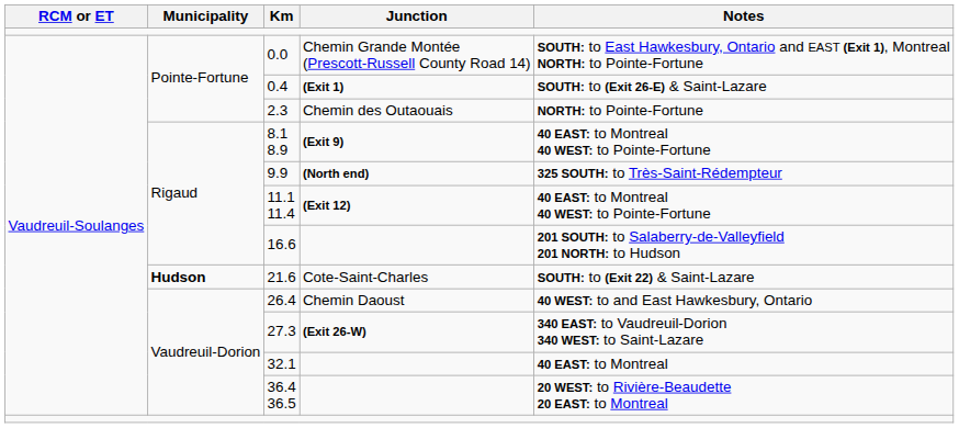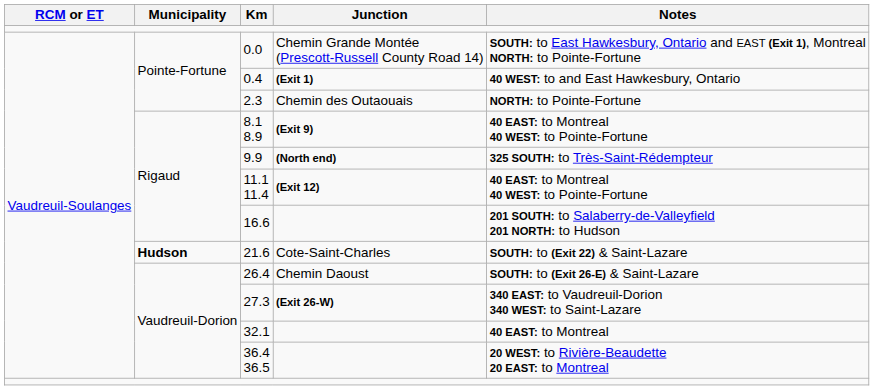0.4 | Notes: SOUTH: to (Exit 26-E) & Saint-Lazare -> 40 WEST: to and East Hawkesbury, Ontario
26.4 | Notes: 40 WEST: to and East Hawkesbury, Ontario -> SOUTH: to (Exit 26-E) & Saint-Lazare
